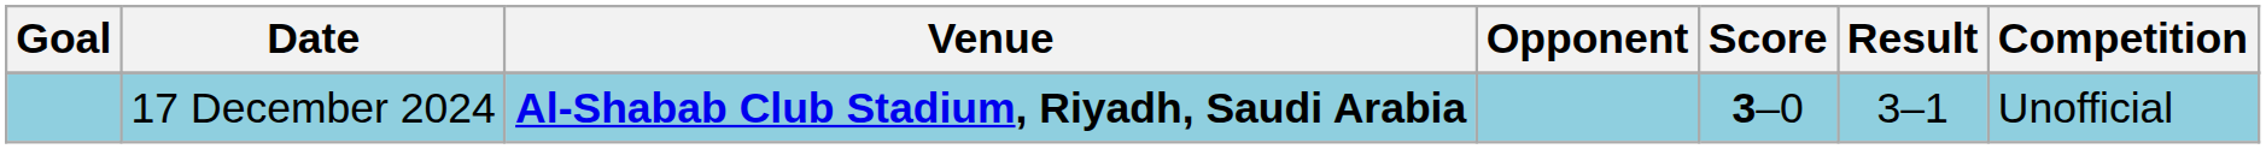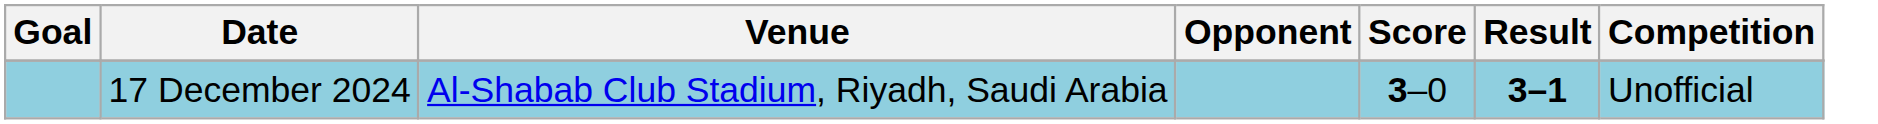17 December 2024 | Venue: bold -> normal
17 December 2024 | Result: normal -> bold
